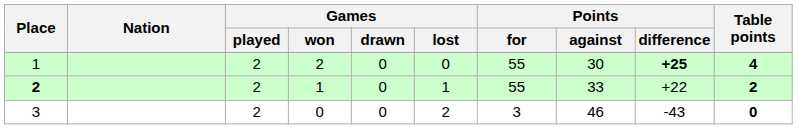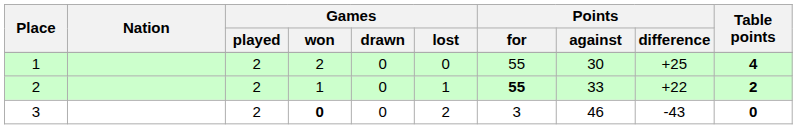row 3 | Points / difference: bold -> normal
row 4 | Place: bold -> normal
row 4 | Points / for: normal -> bold
row 5 | Games / won: normal -> bold
